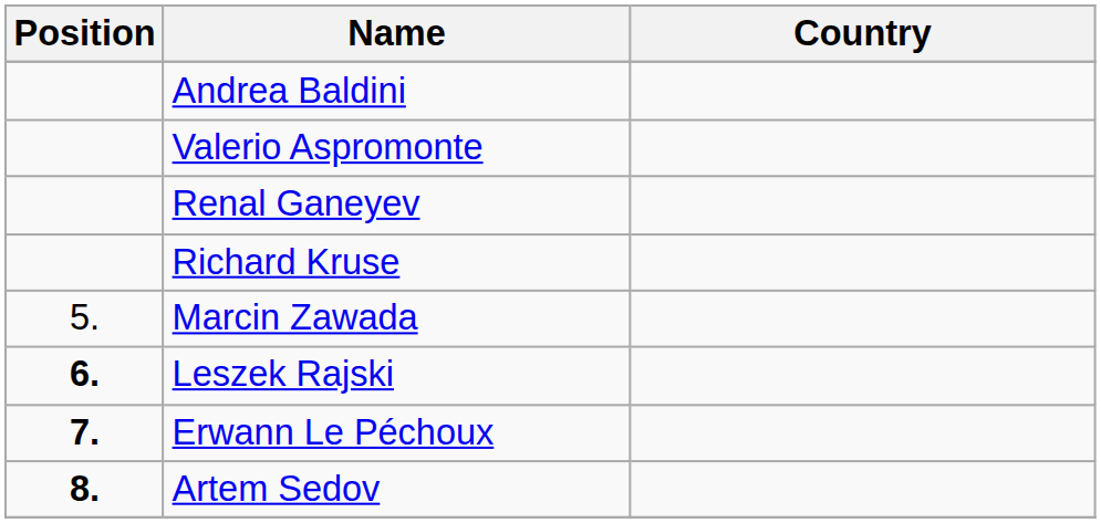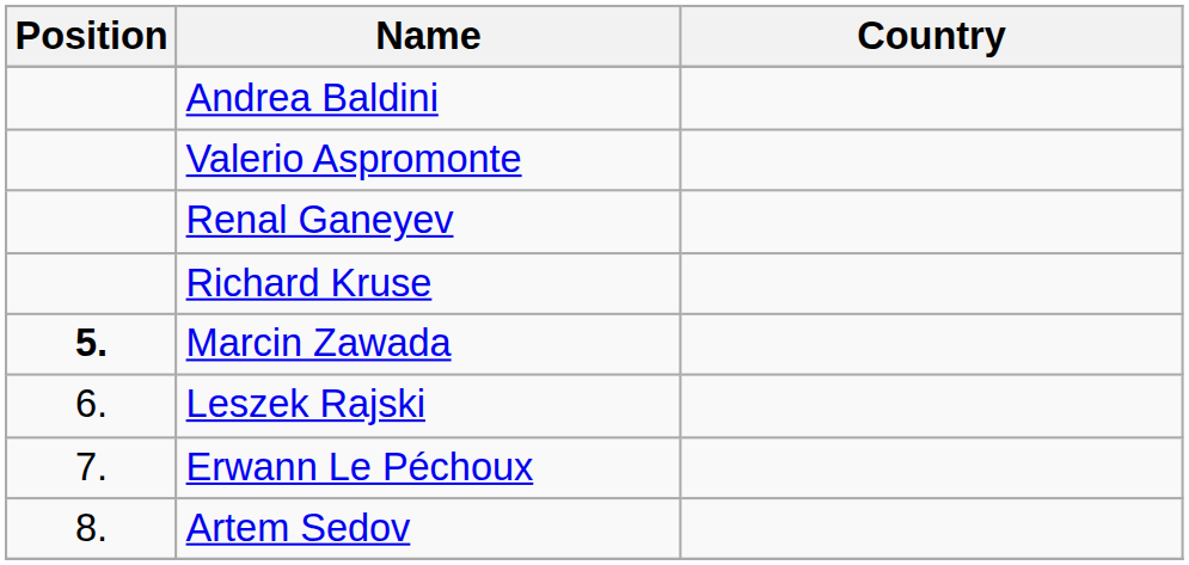Marcin Zawada | Position: normal -> bold
Leszek Rajski | Position: bold -> normal
Erwann Le Péchoux | Position: bold -> normal
Artem Sedov | Position: bold -> normal
